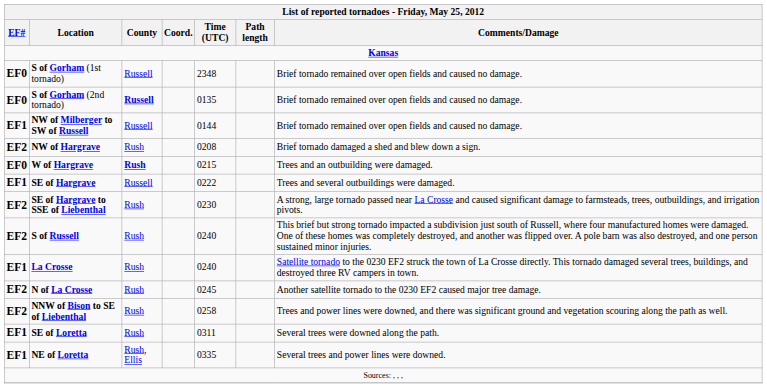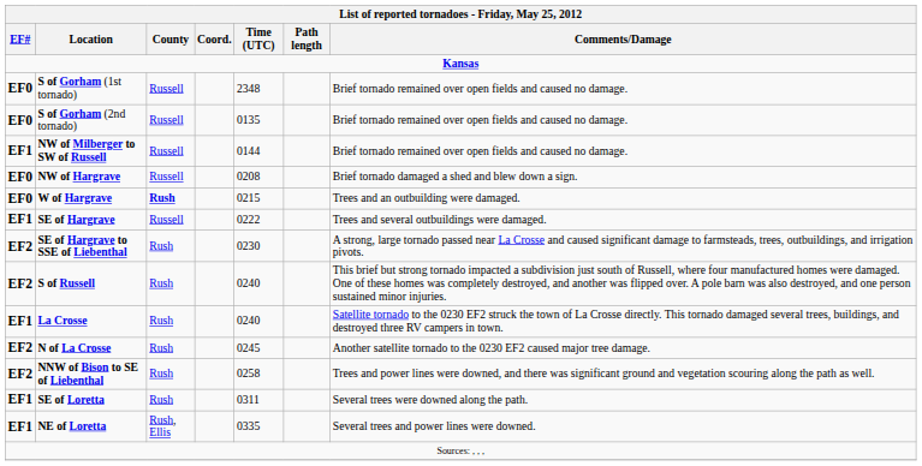S of Gorham (2nd tornado) | County: bold -> normal
NW of Hargrave | EF#: EF2 -> EF0
NW of Hargrave | County: Rush -> Russell
